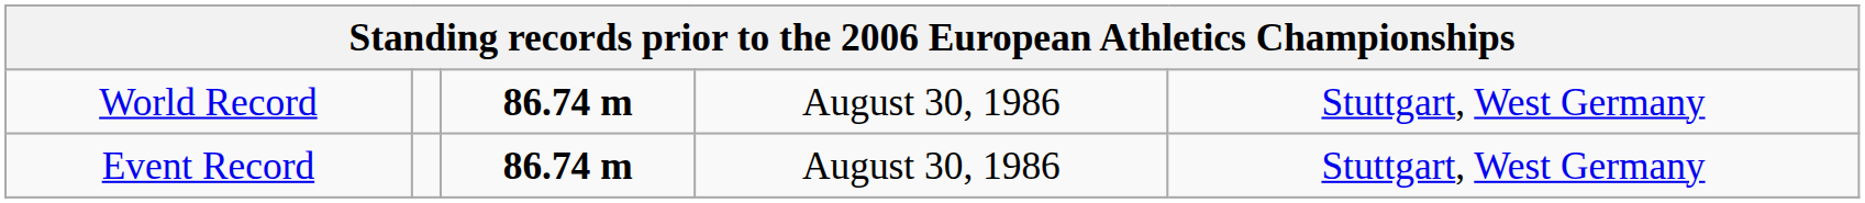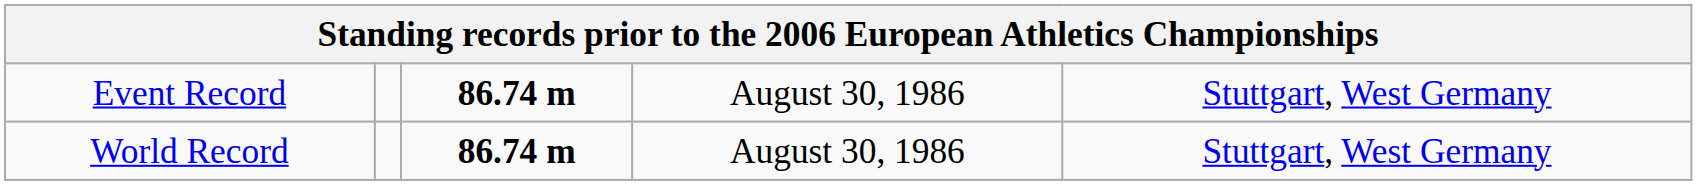rows swapped: World Record <-> Event Record
